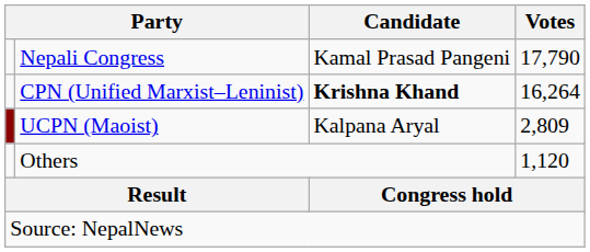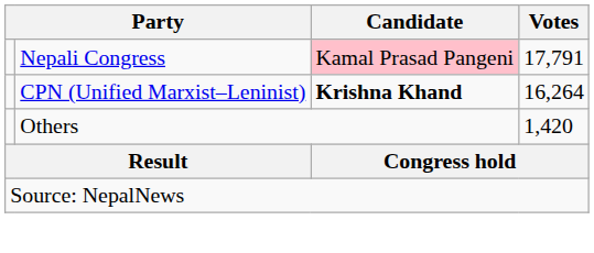Nepali Congress | Candidate: no background -> pink background
Nepali Congress | Votes: 17,790 -> 17,791
- row: UCPN (Maoist) | Kalpana Aryal | 2,809
Others | Votes: 1,120 -> 1,420
